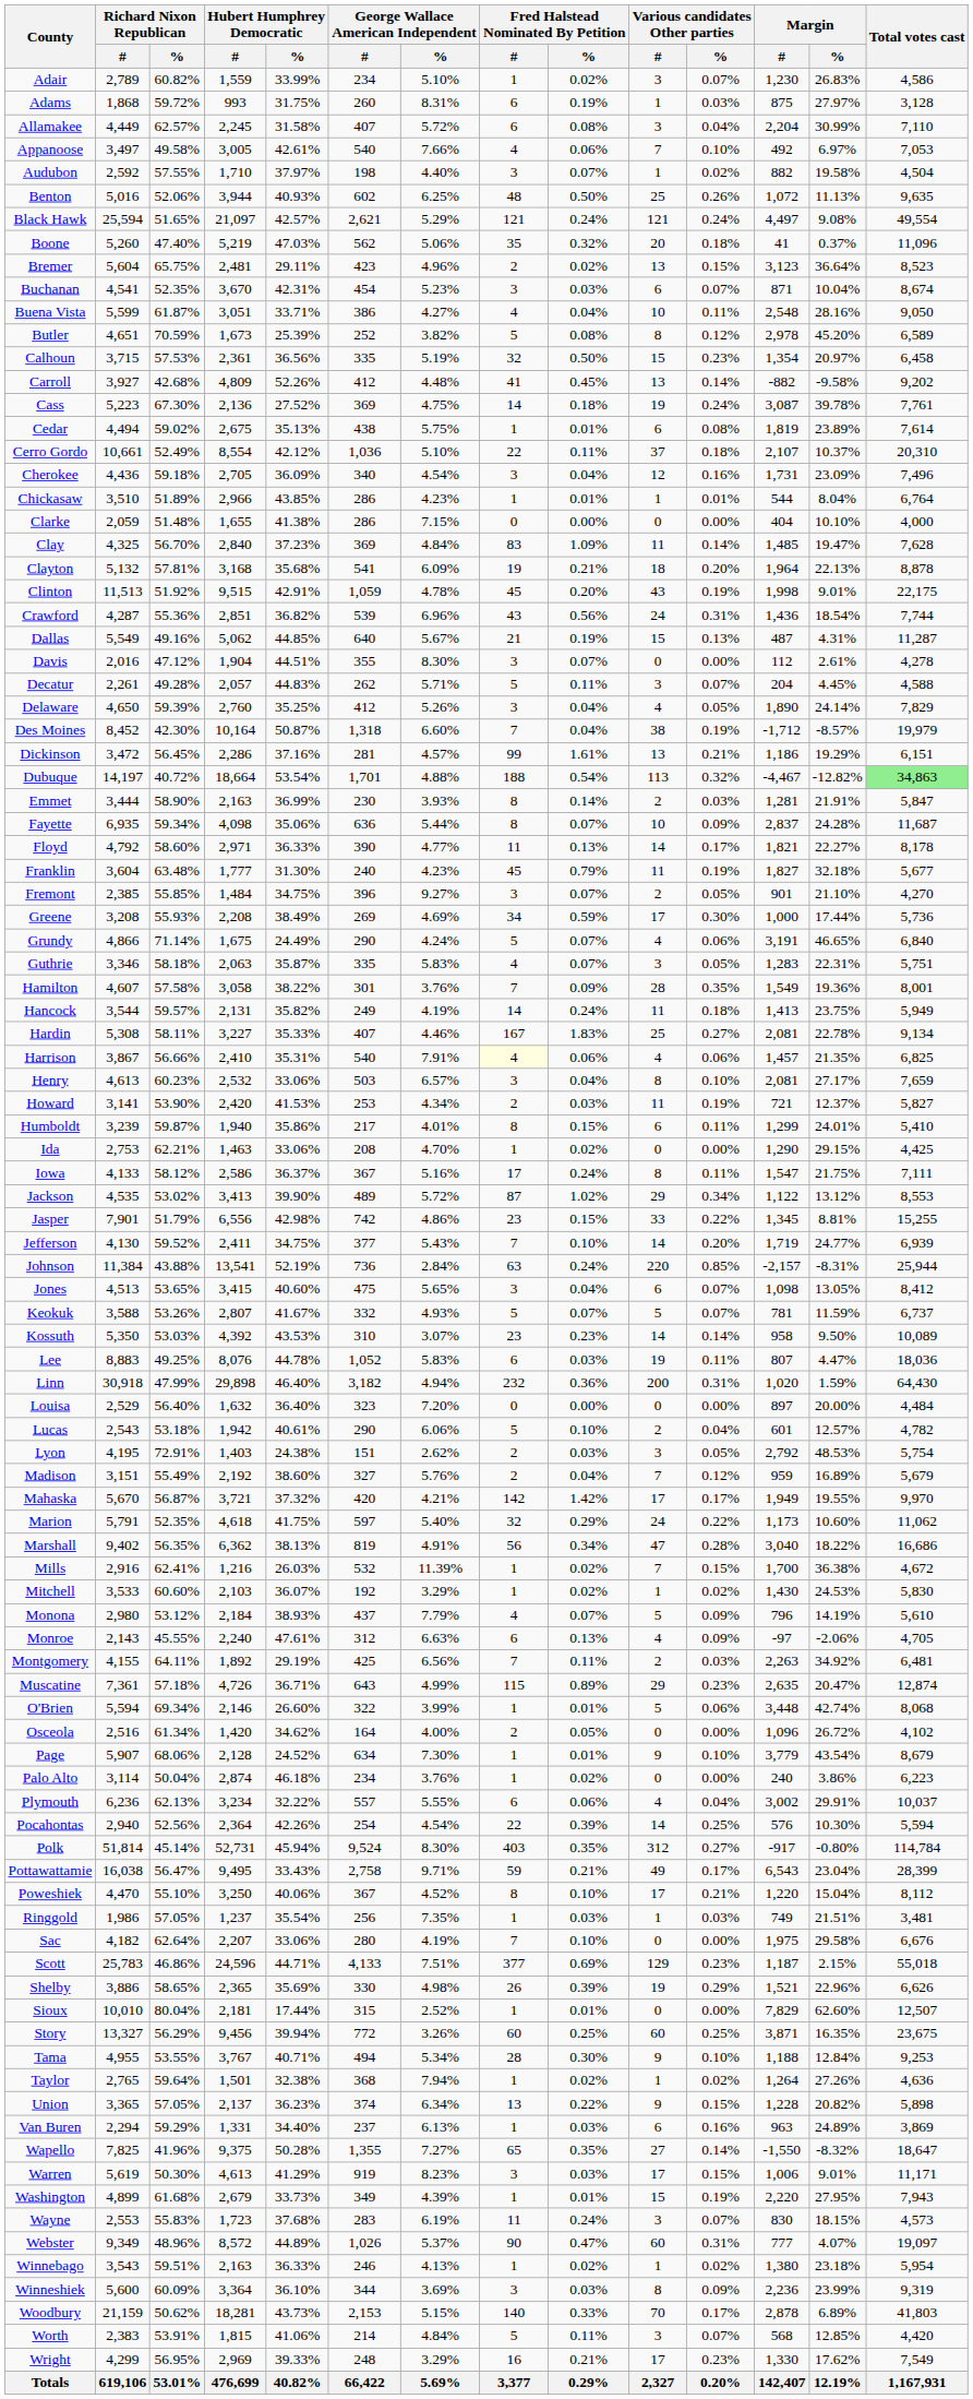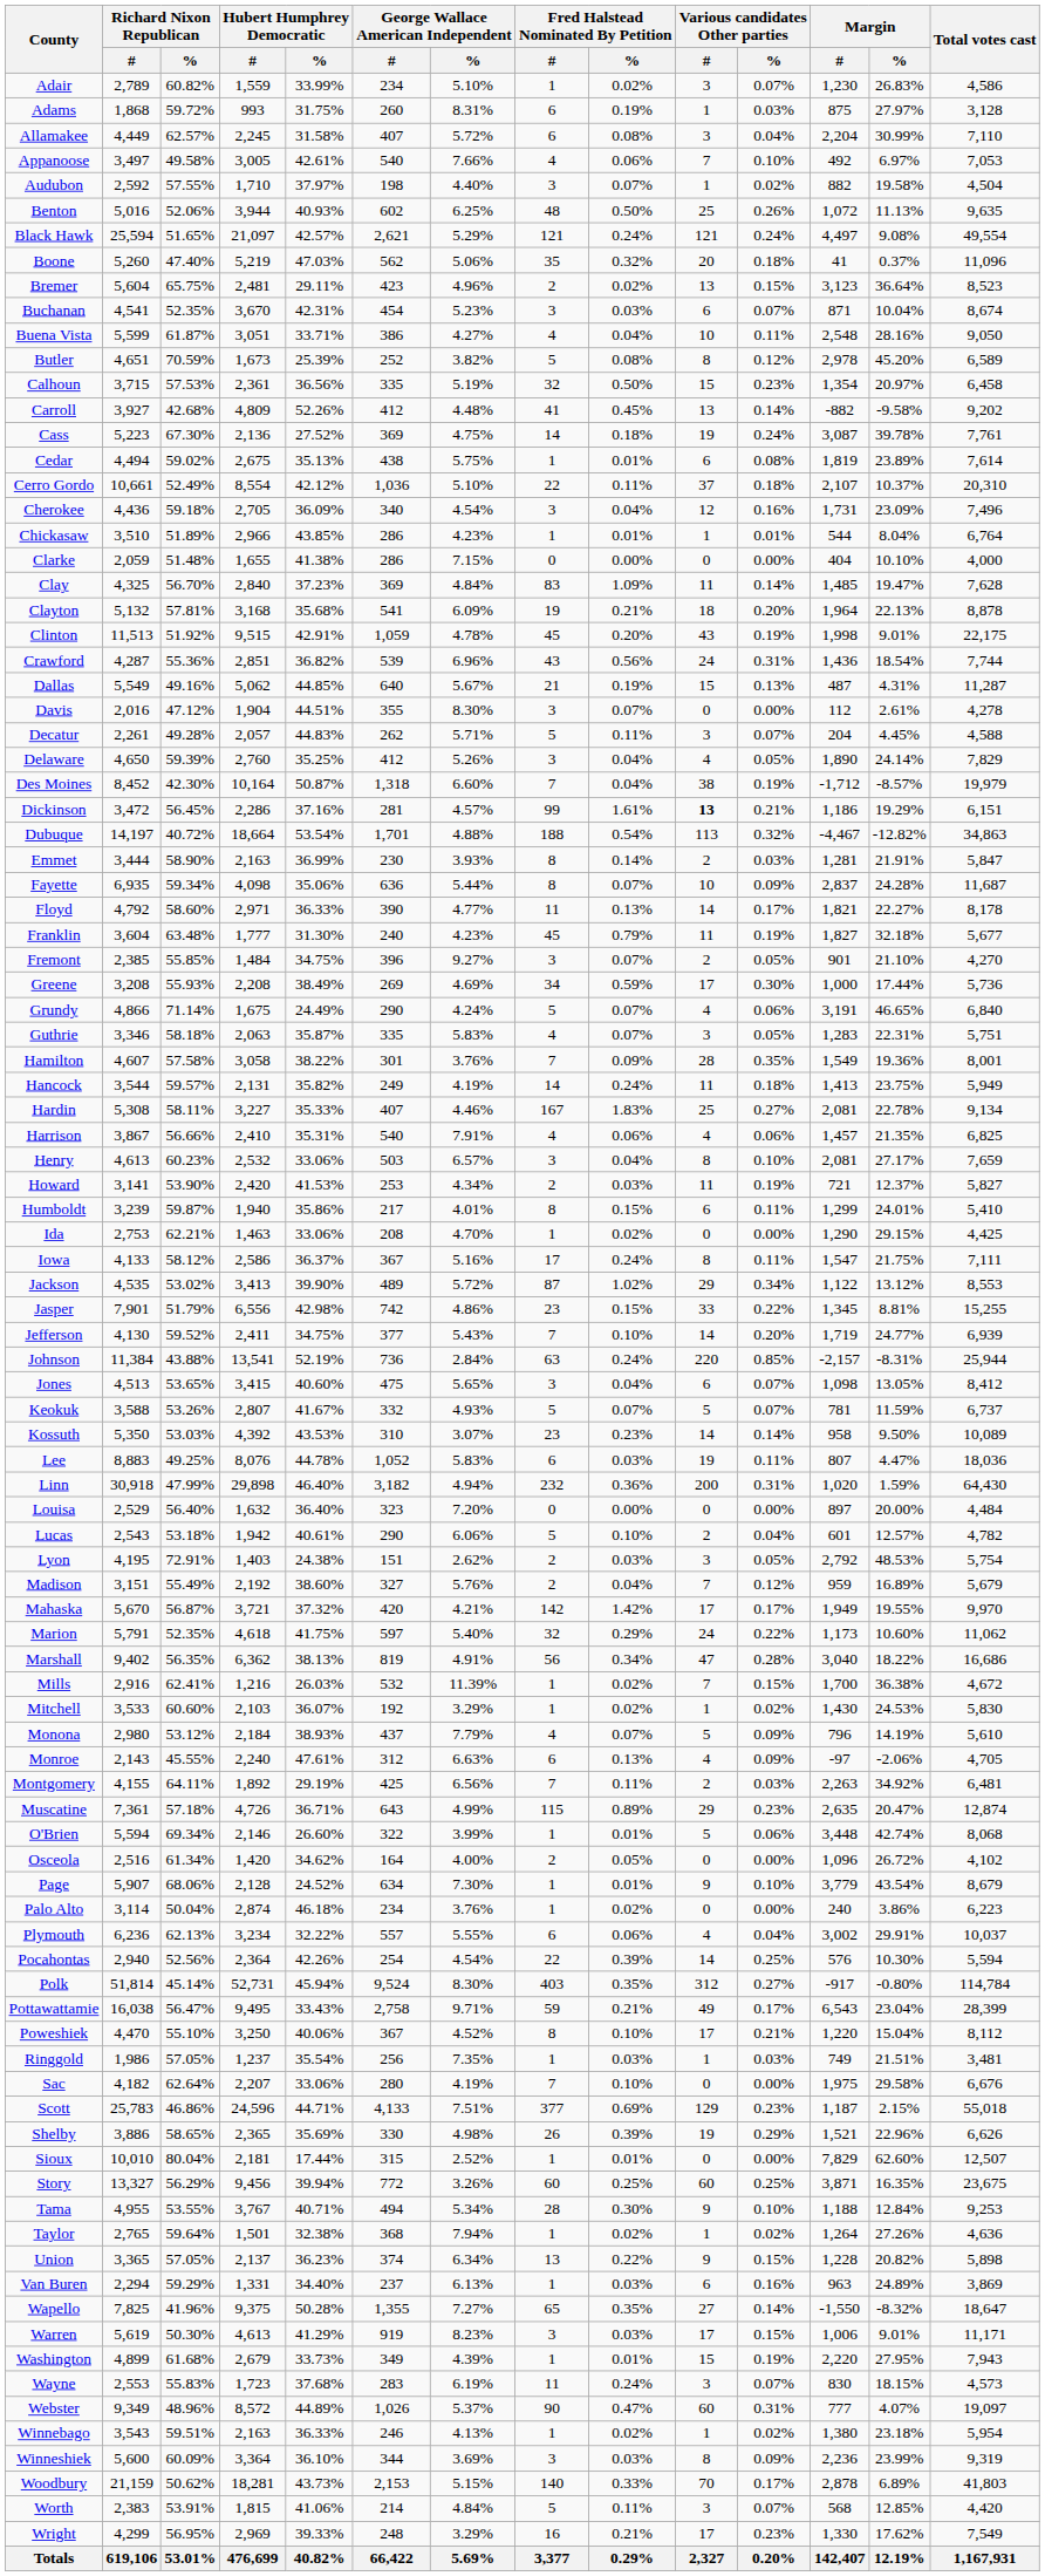Dickinson | Various candidates Other parties / #: normal -> bold
Dubuque | Total votes cast: lightgreen background -> no background
Harrison | Fred Halstead Nominated By Petition / #: lightyellow background -> no background
